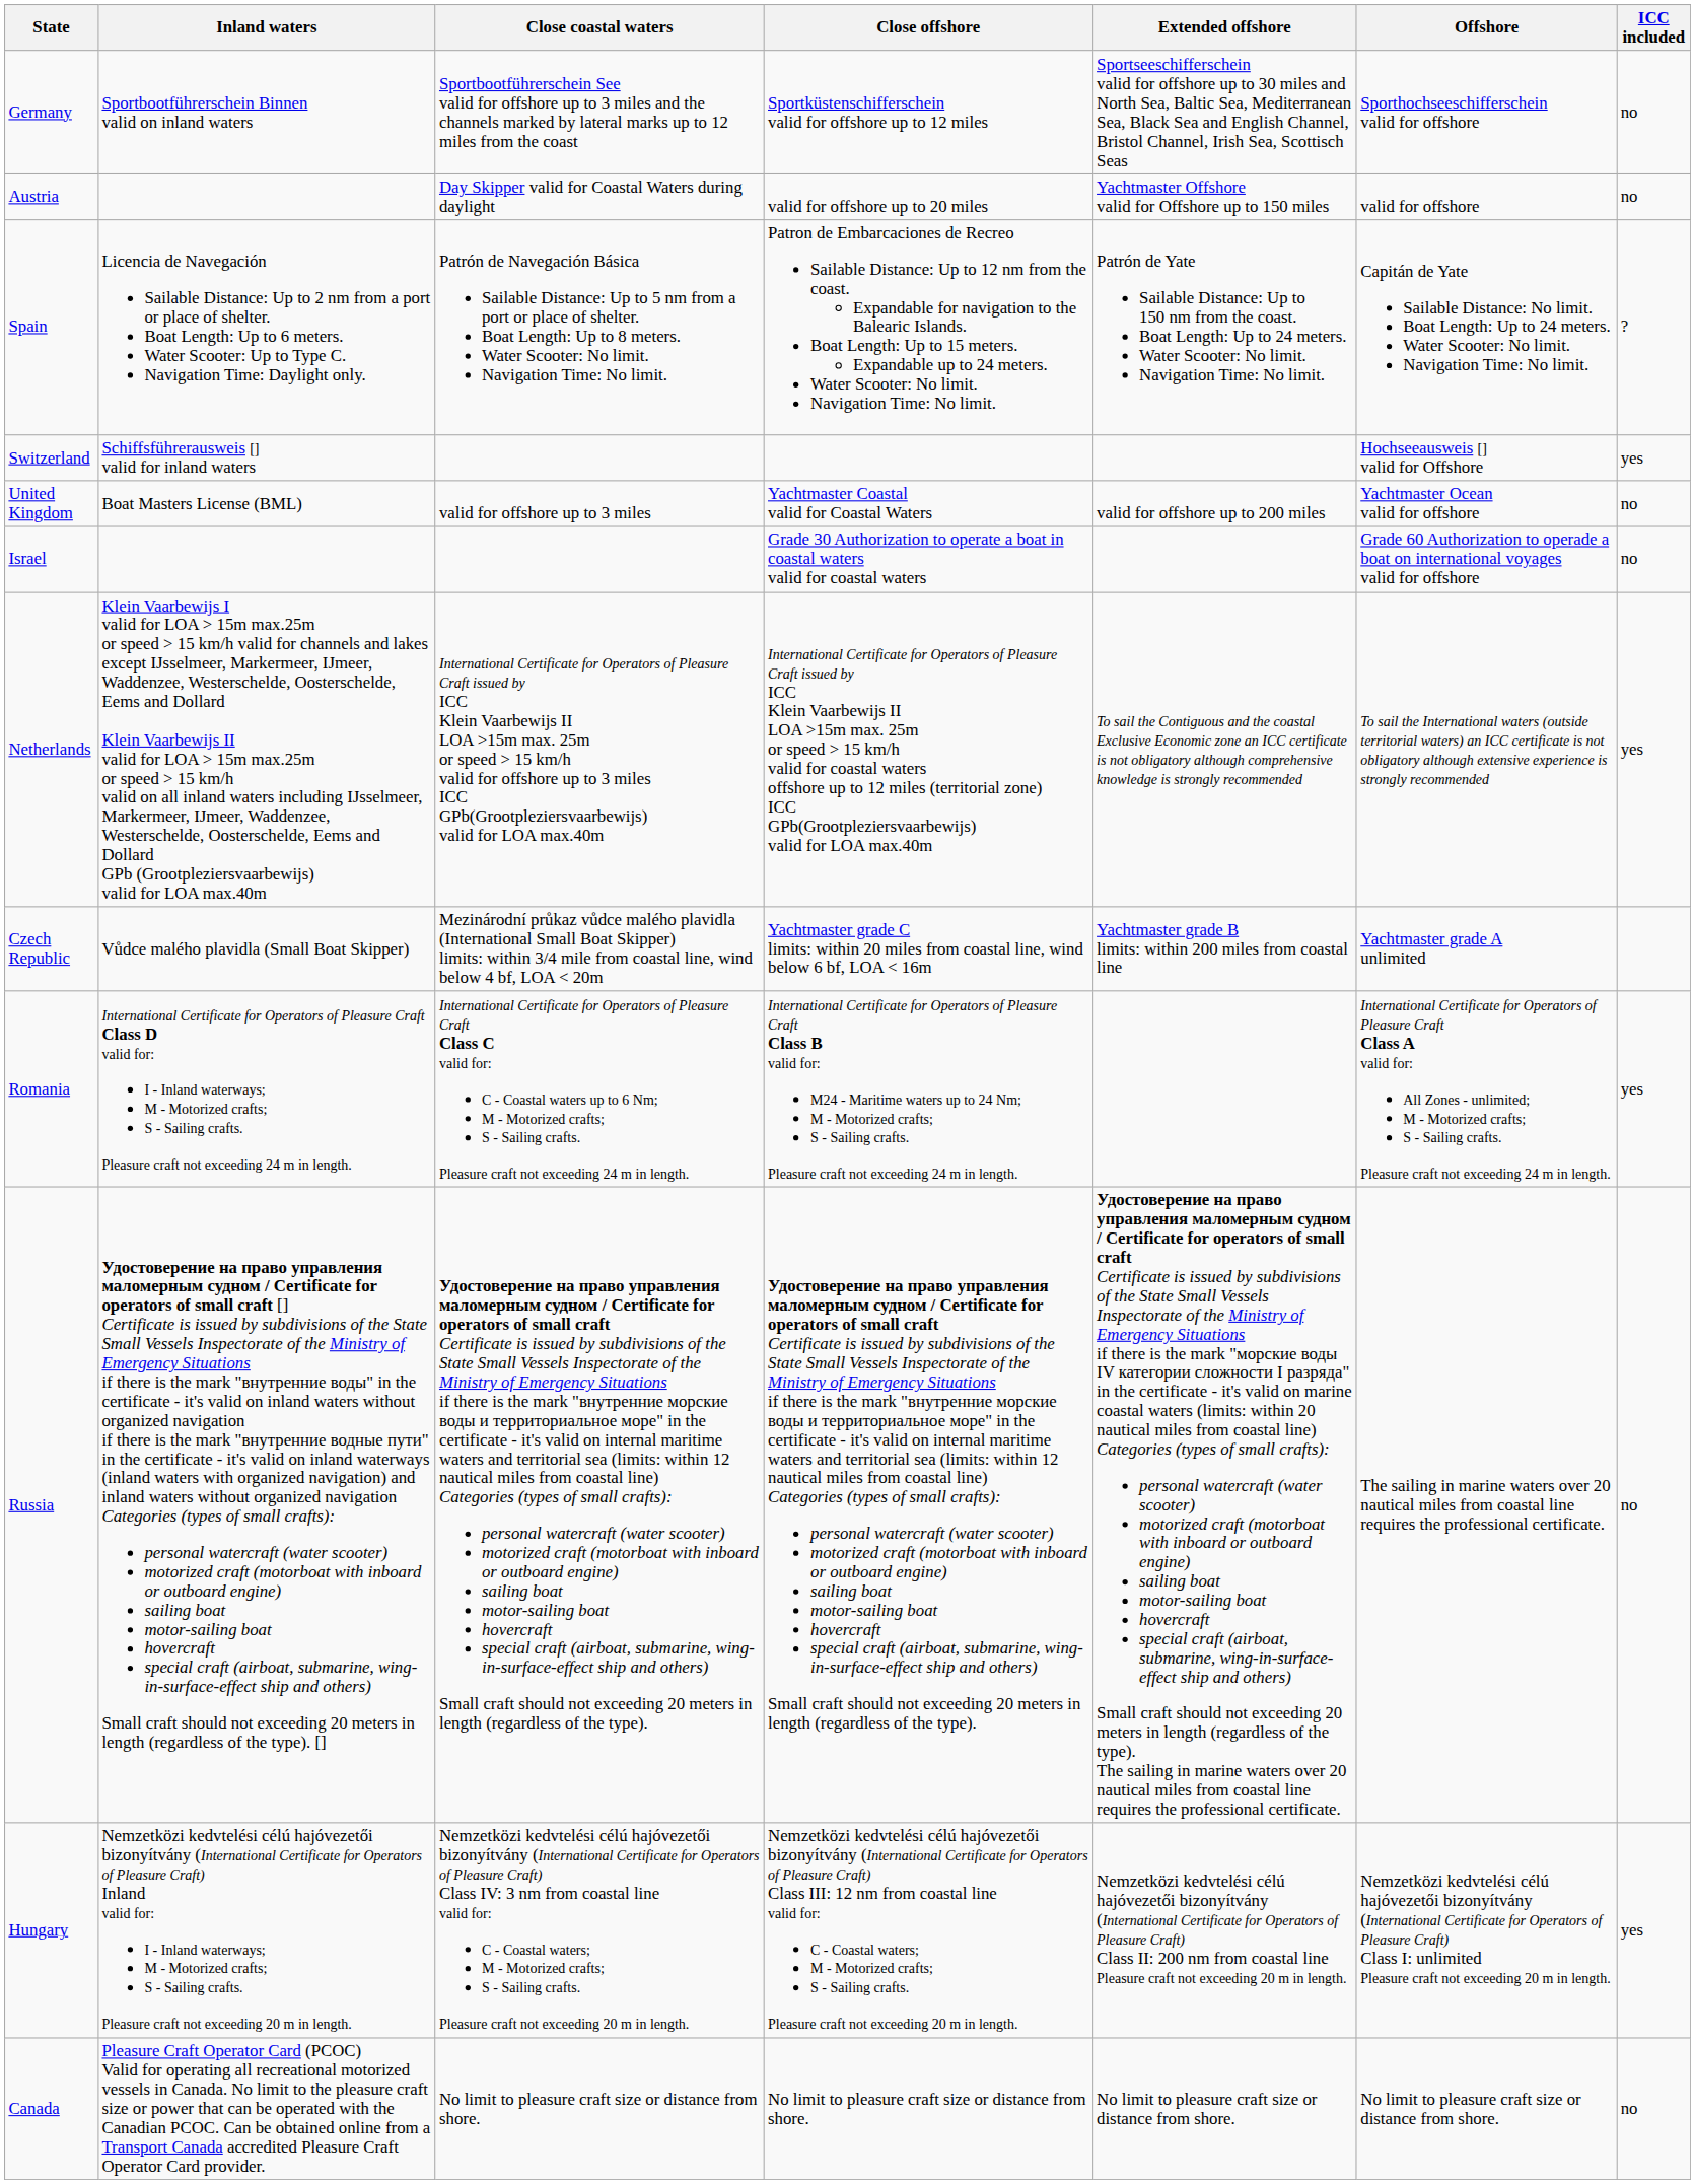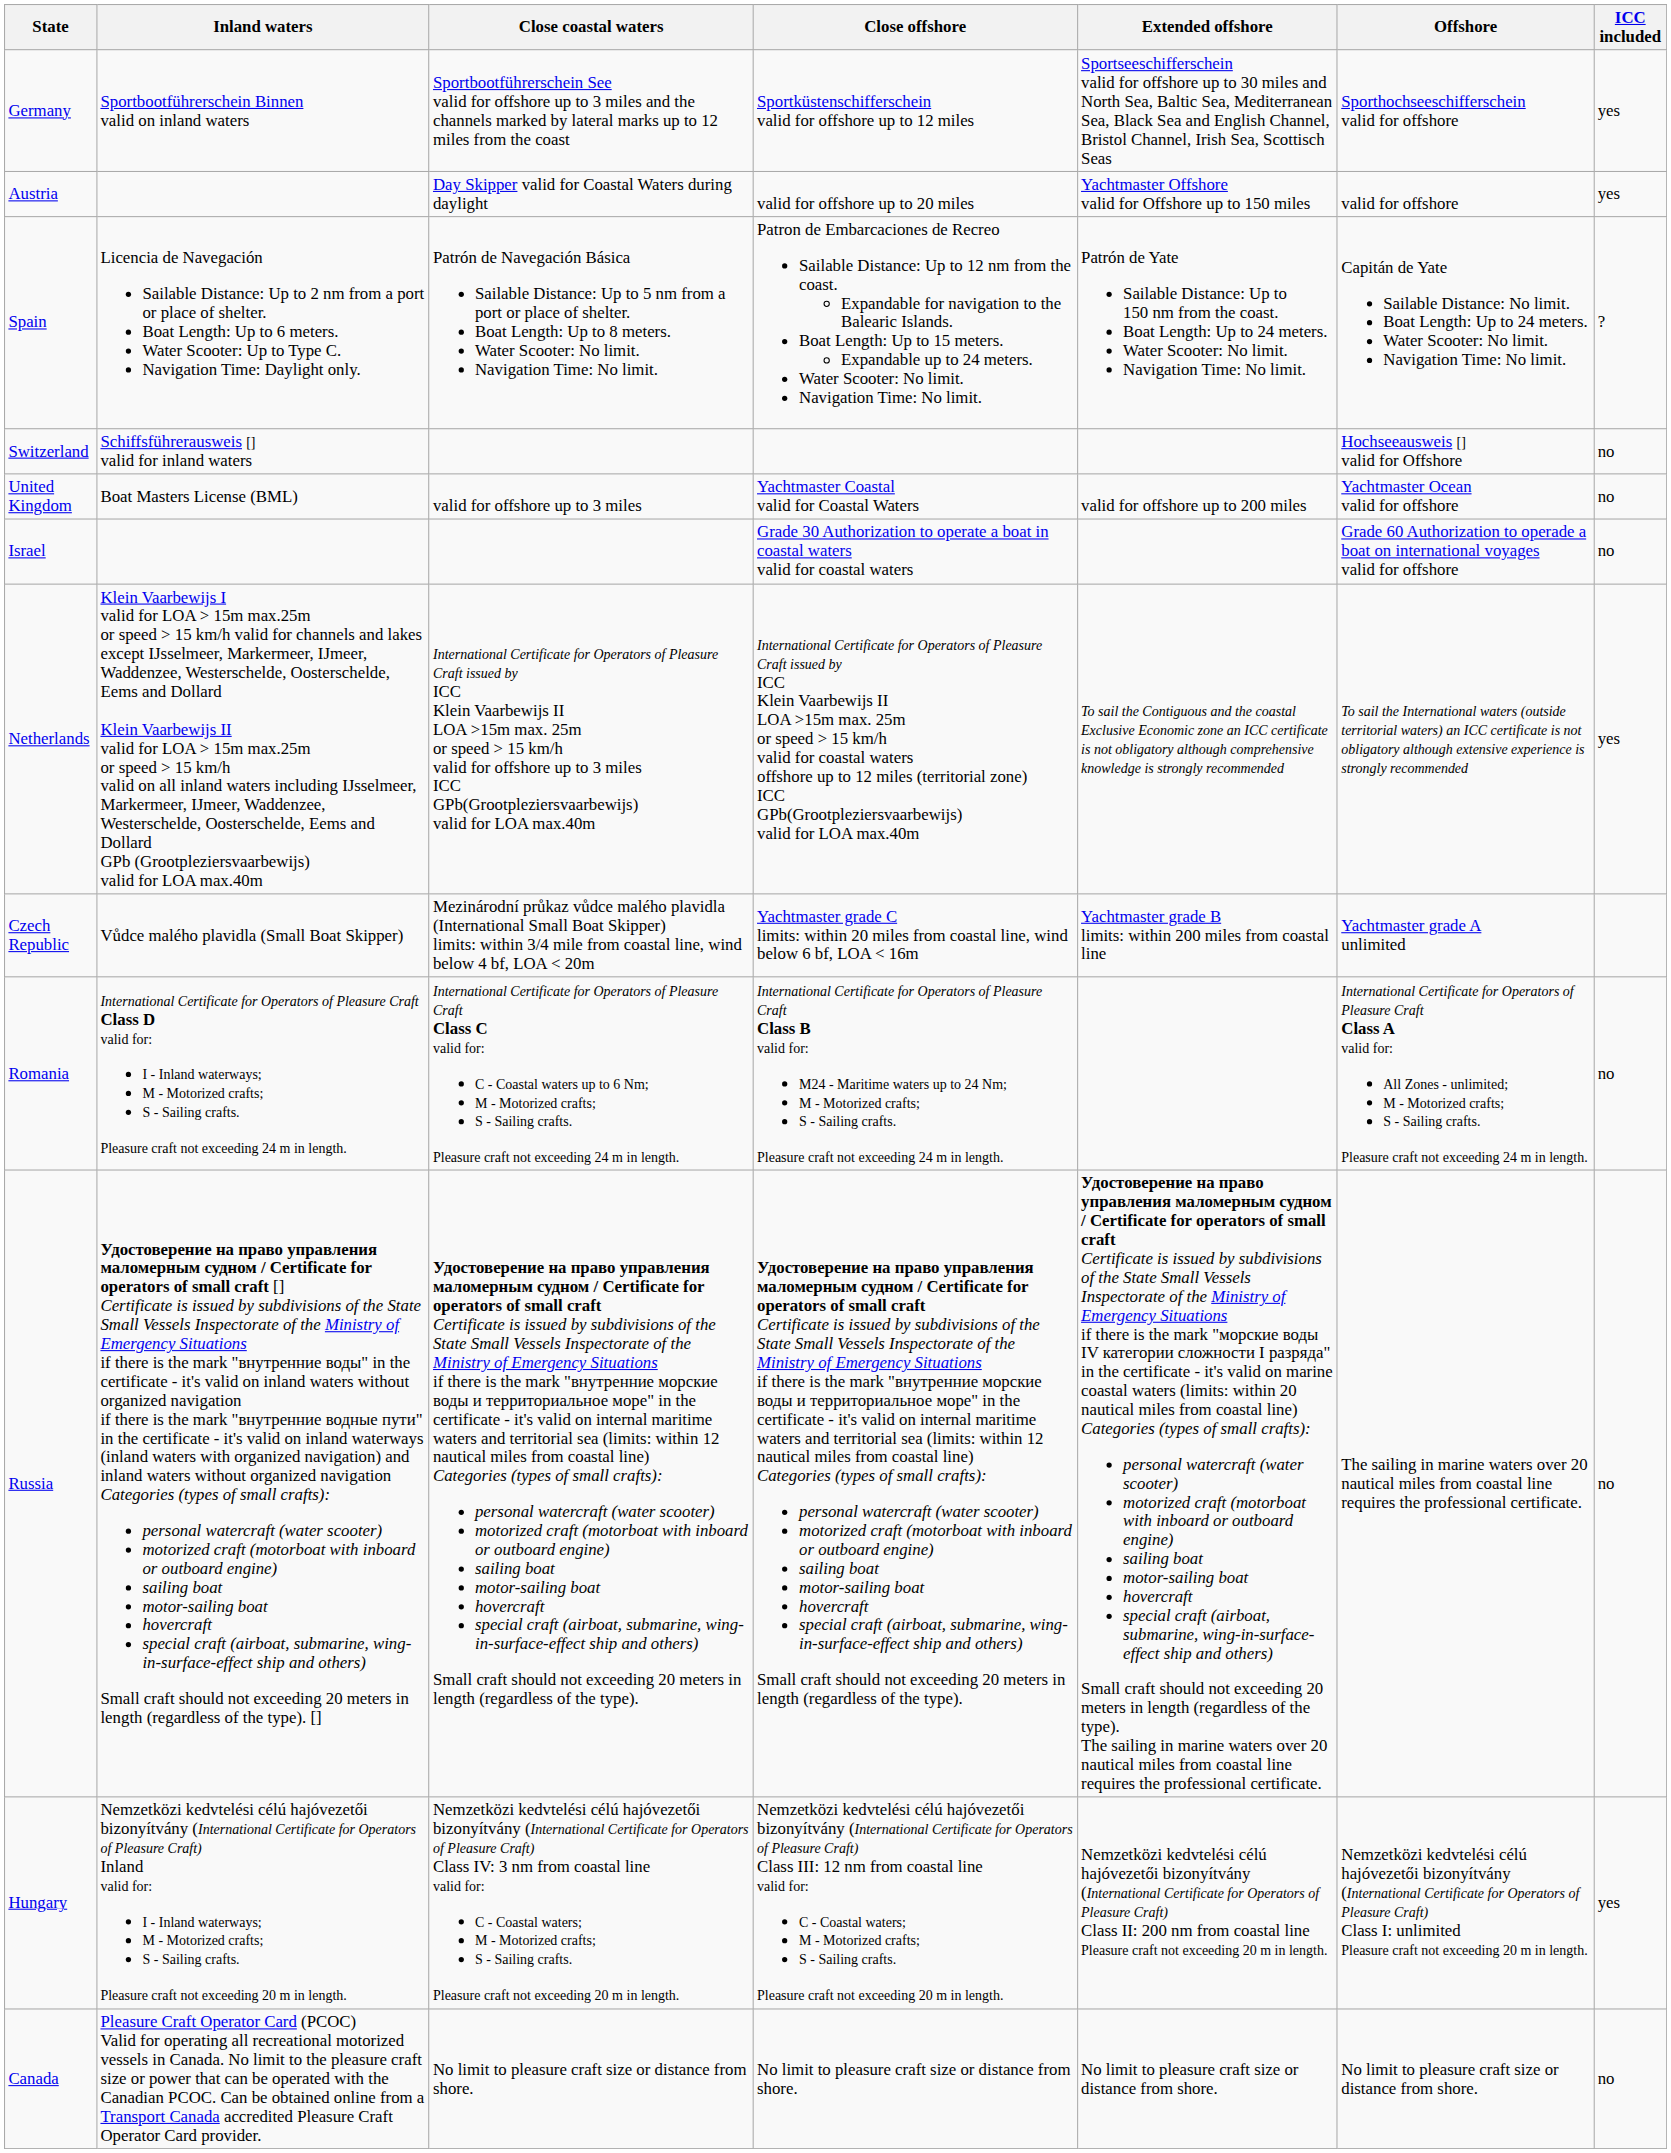Germany | ICC included: no -> yes
Austria | ICC included: no -> yes
Switzerland | ICC included: yes -> no
Romania | ICC included: yes -> no
